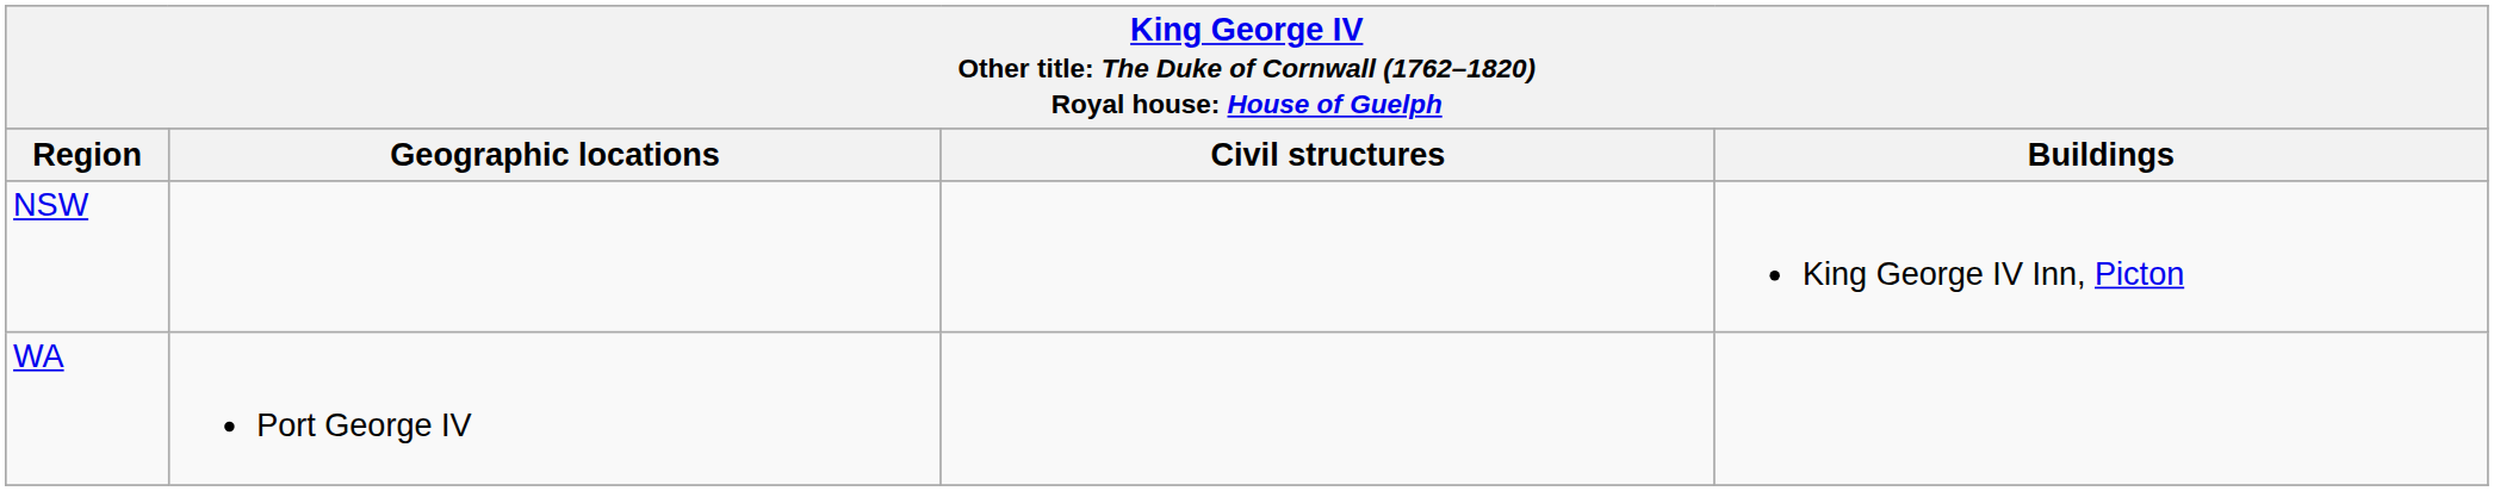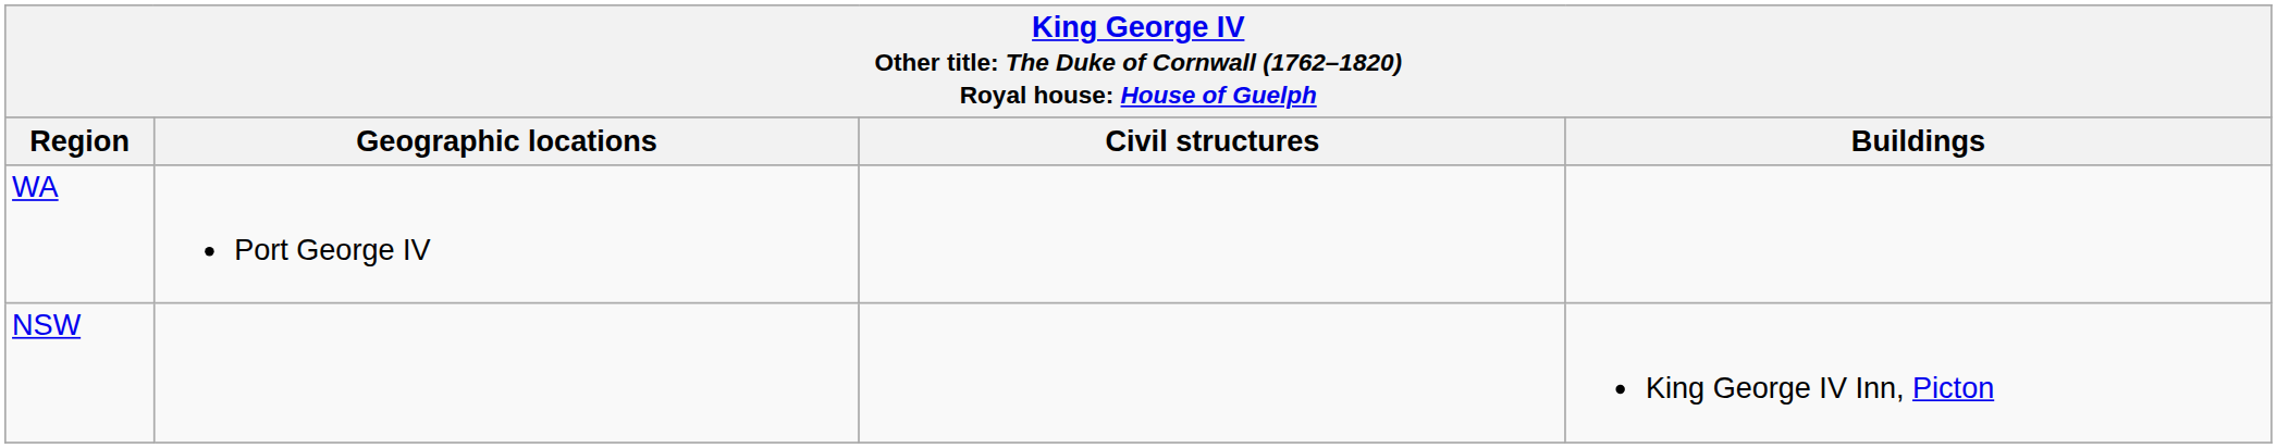rows swapped: NSW <-> WA
